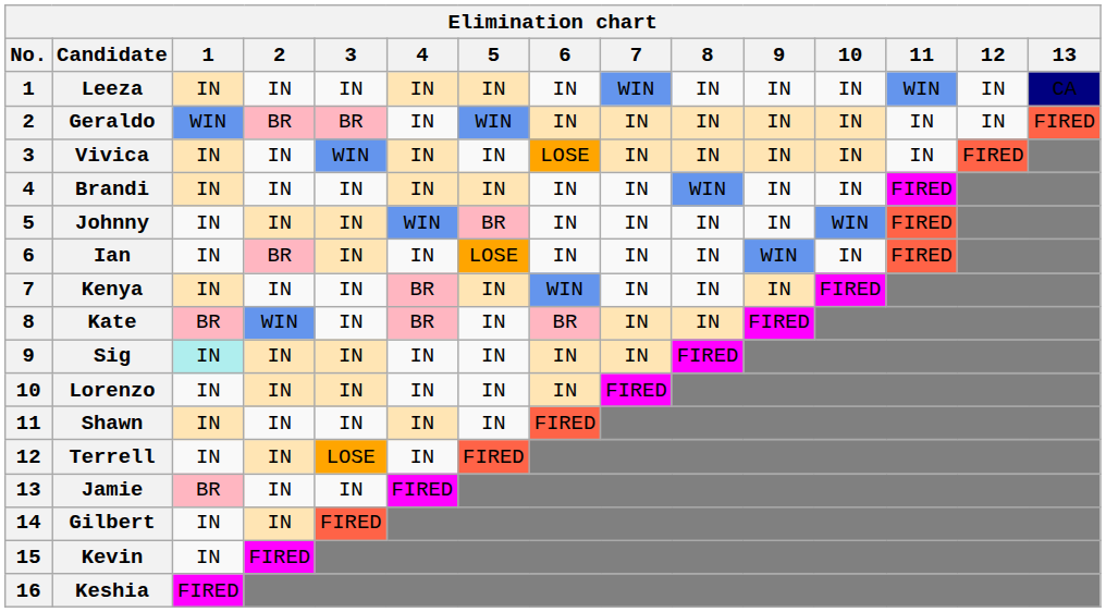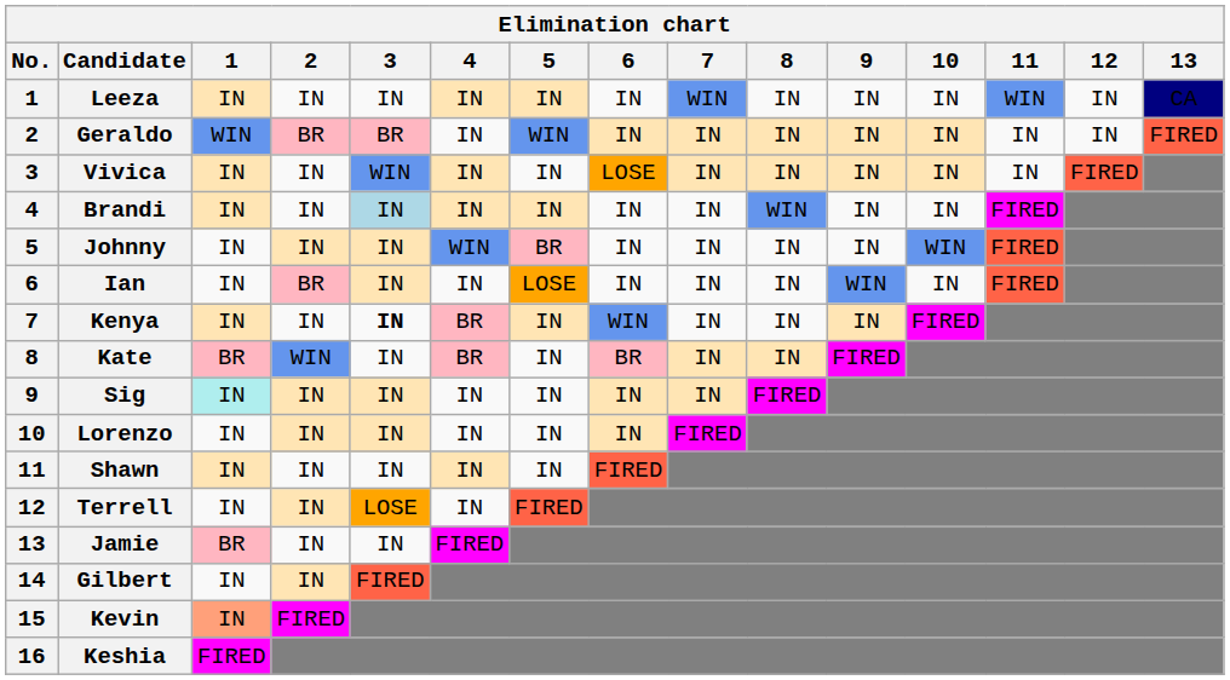Brandi | 3: no background -> lightblue background
Kenya | 3: normal -> bold
Kevin | 1: no background -> lightsalmon background
